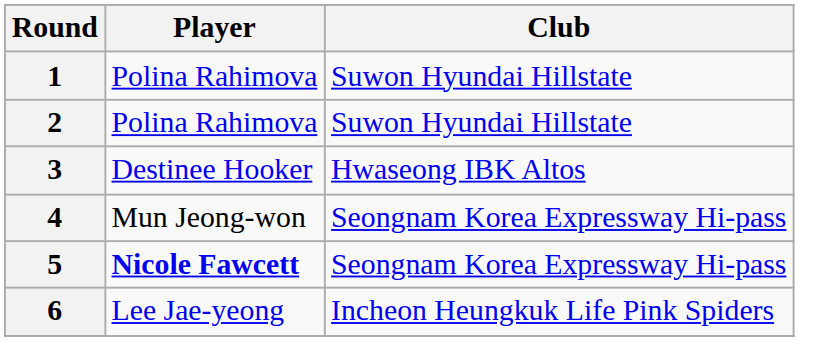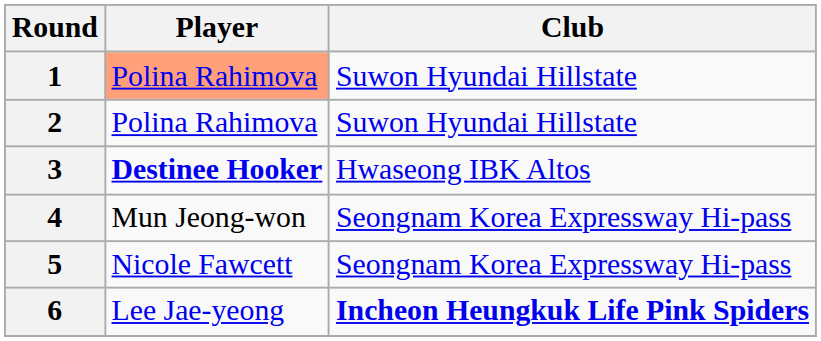1 | Player: no background -> lightsalmon background
3 | Player: normal -> bold
5 | Player: bold -> normal
6 | Club: normal -> bold
